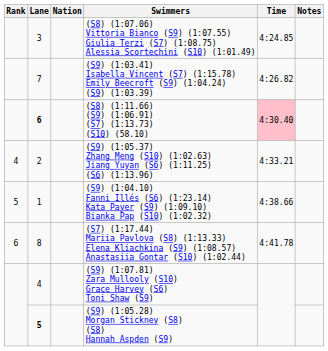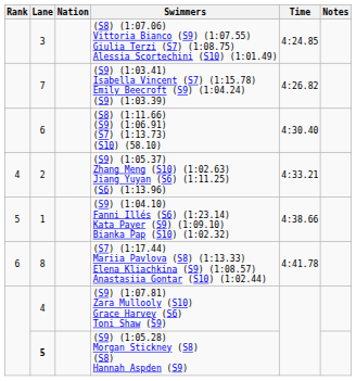(S8) (1:11.66) (S9) (1:06.91) (S7) (1:13.73) (S10) (58.10) | Lane: bold -> normal
(S8) (1:11.66) (S9) (1:06.91) (S7) (1:13.73) (S10) (58.10) | Time: pink background -> no background
